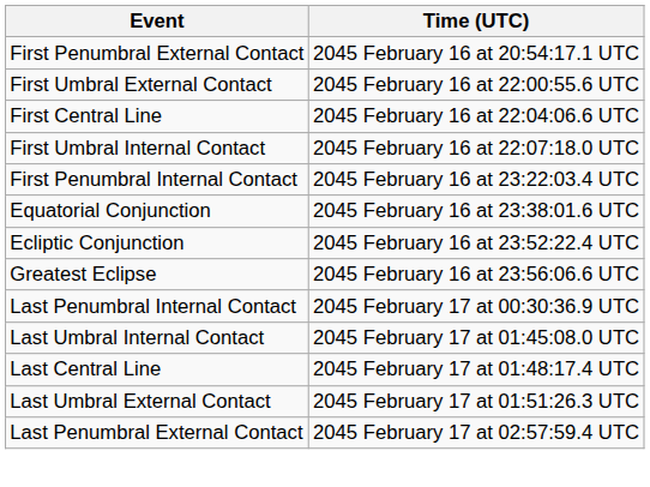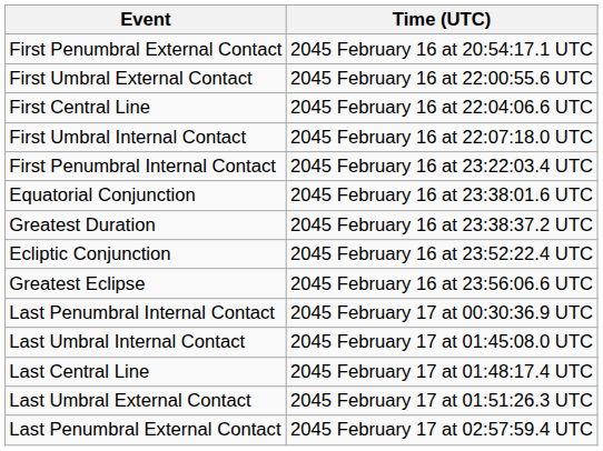+ row: Greatest Duration | 2045 February 16 at 23:38:37.2 UTC
